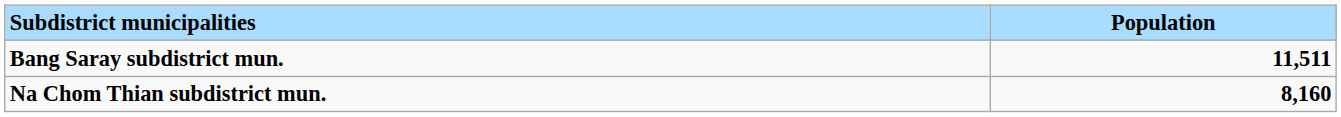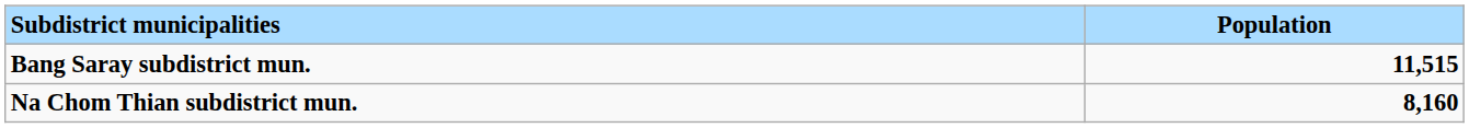Bang Saray subdistrict mun. | Population: 11,511 -> 11,515
